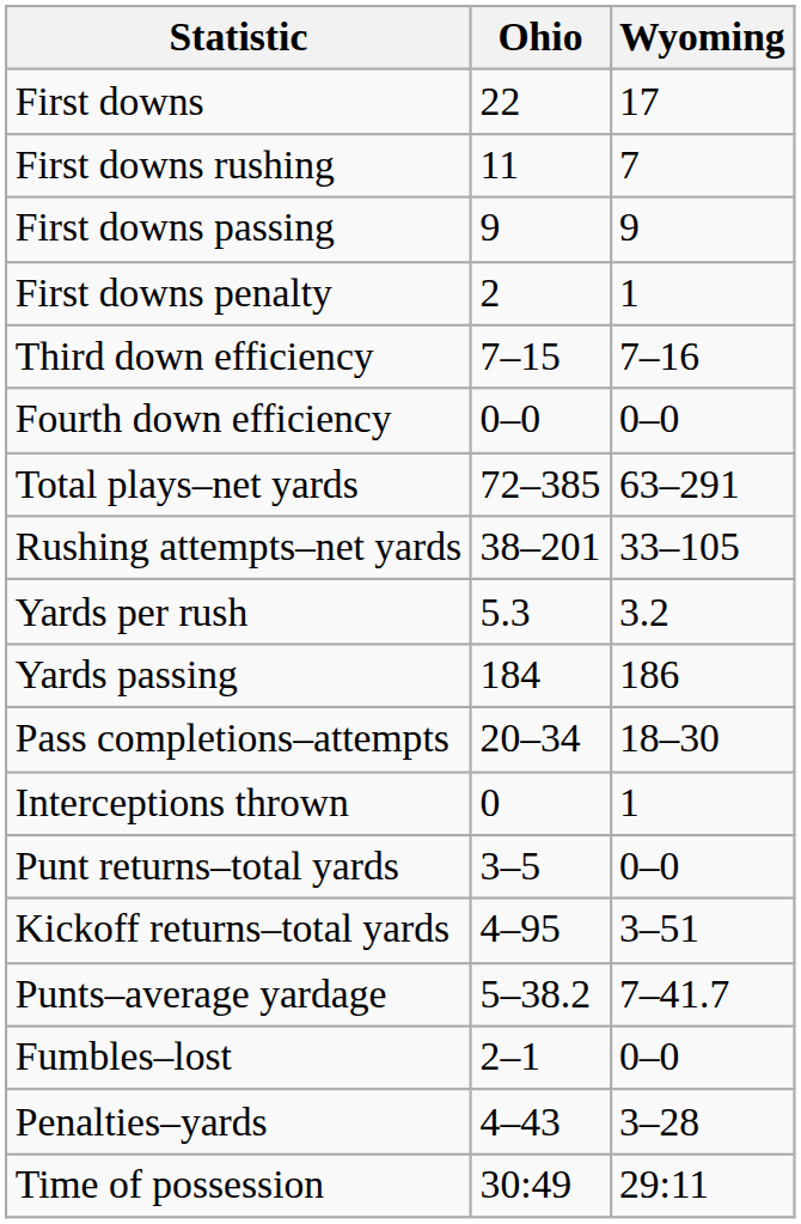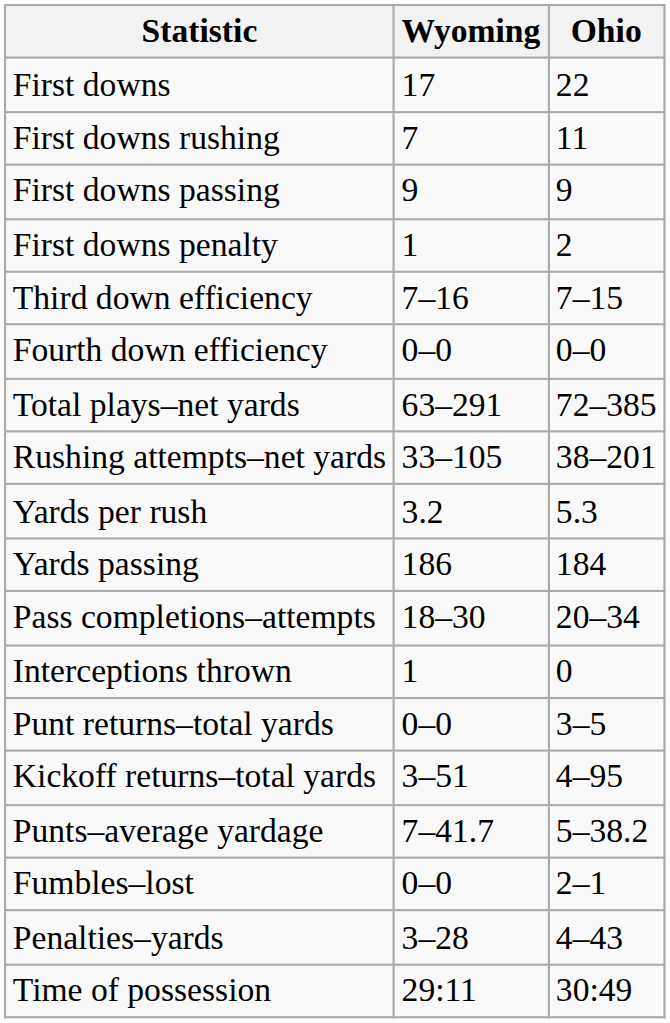columns swapped: Ohio <-> Wyoming
